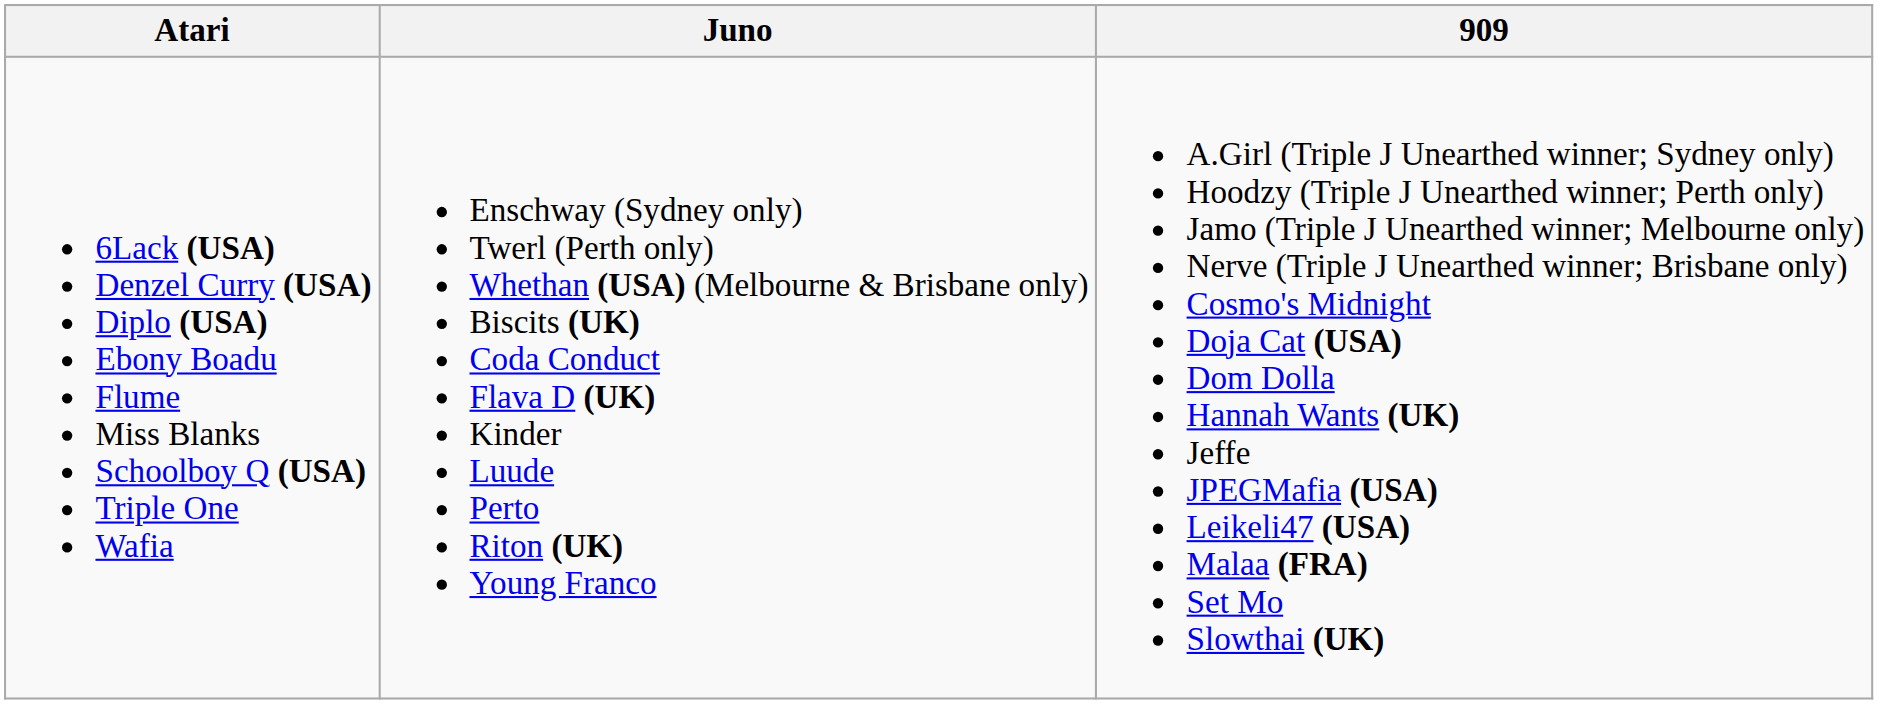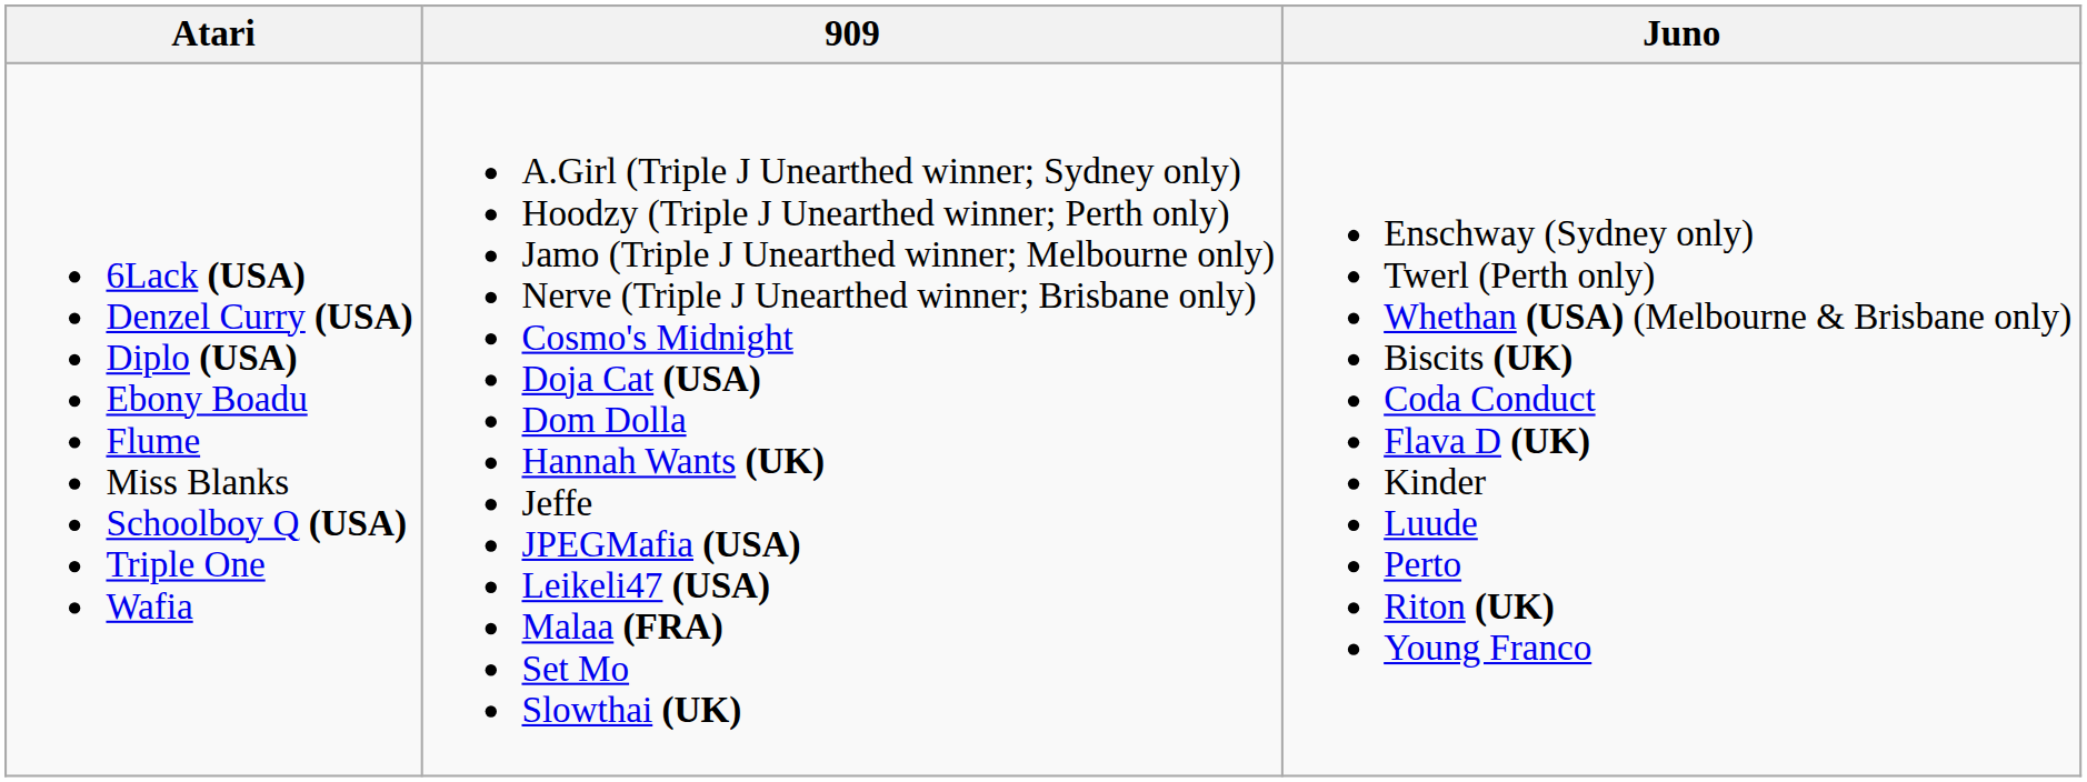columns swapped: 909 <-> Juno
